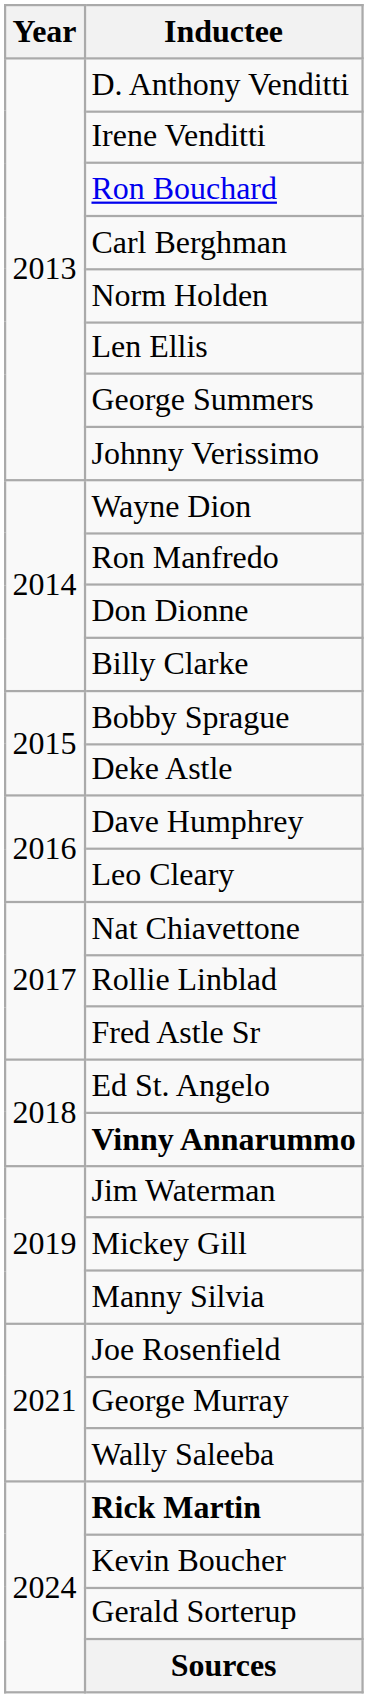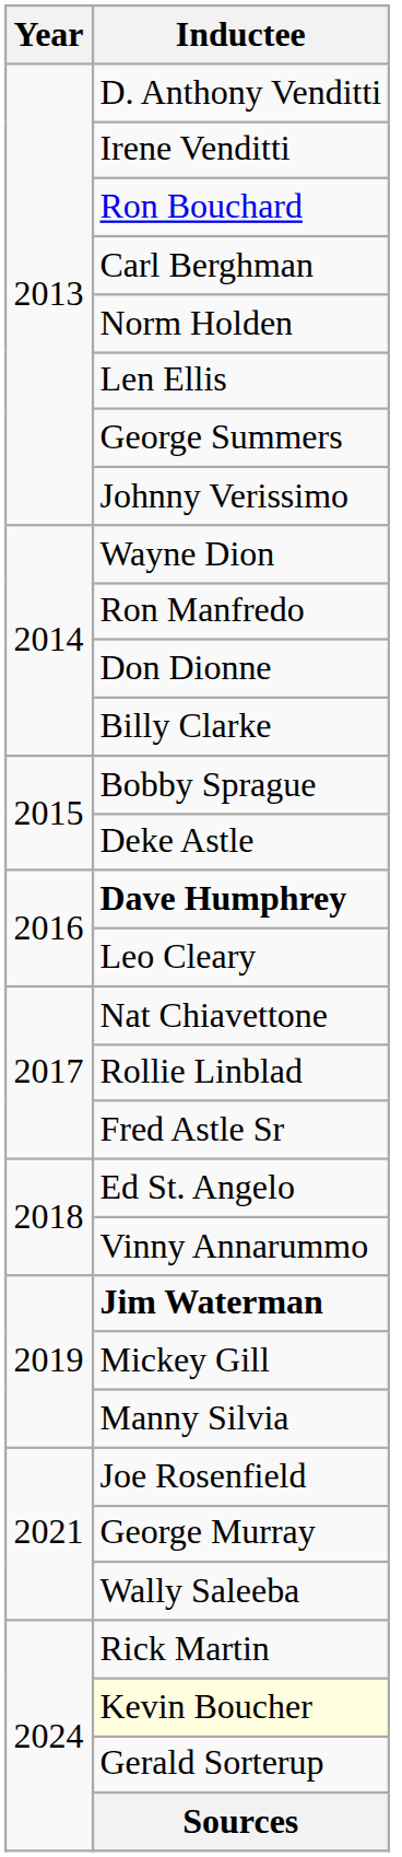Dave Humphrey | Inductee: normal -> bold
Vinny Annarummo | Inductee: bold -> normal
Jim Waterman | Inductee: normal -> bold
Rick Martin | Inductee: bold -> normal
Kevin Boucher | Inductee: no background -> lightyellow background
